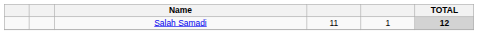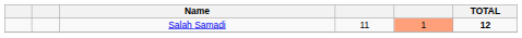Salah Samadi | column 5: no background -> lightsalmon background
Salah Samadi | TOTAL: lightgrey background -> no background
